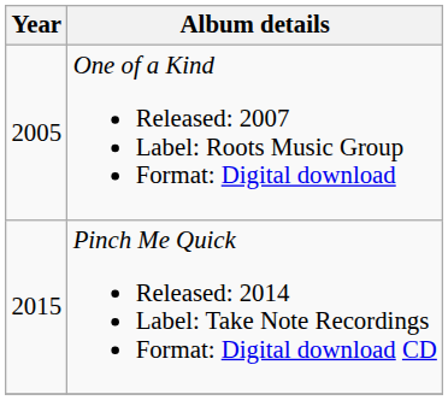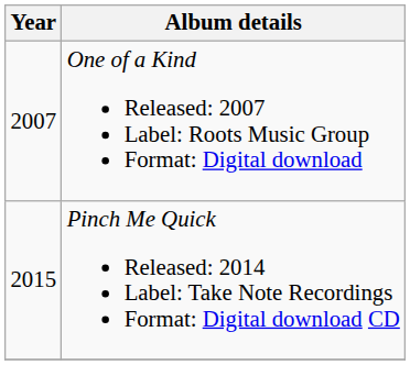row 2 | Year: 2005 -> 2007
